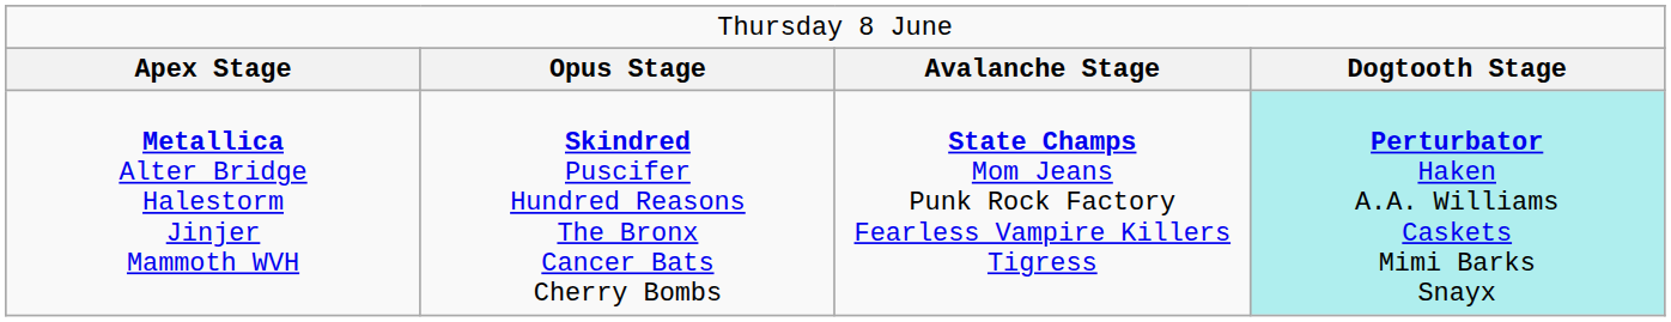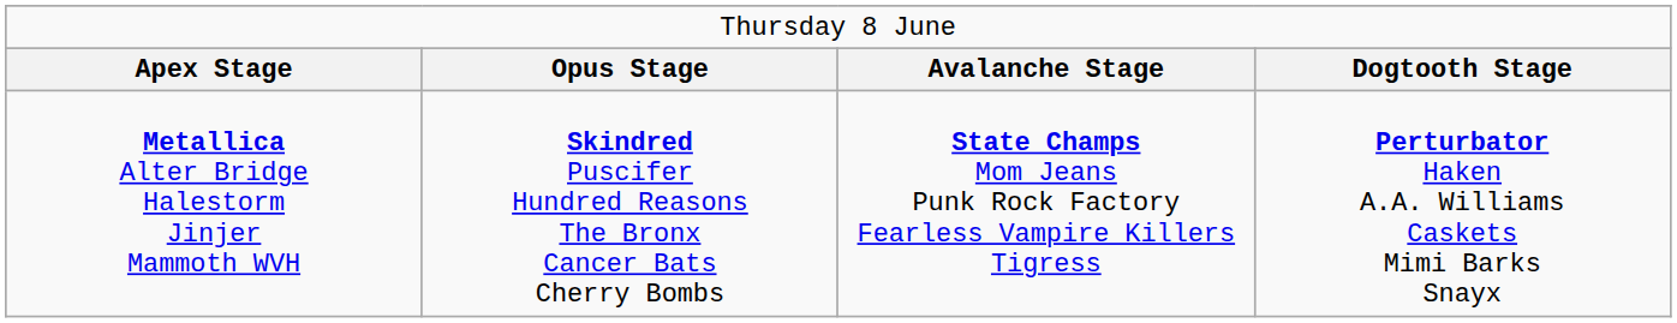Metallica Alter Bridge Halestorm Jinjer Mammoth WVH | column 4: paleturquoise background -> no background
